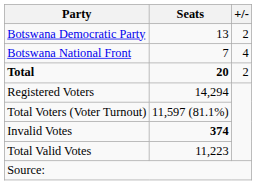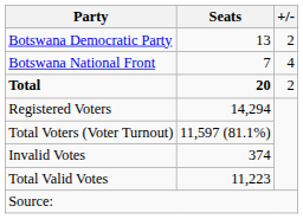Invalid Votes | Seats: bold -> normal
